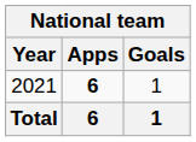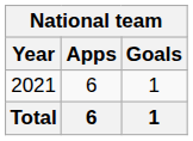2021 | Apps: bold -> normal
